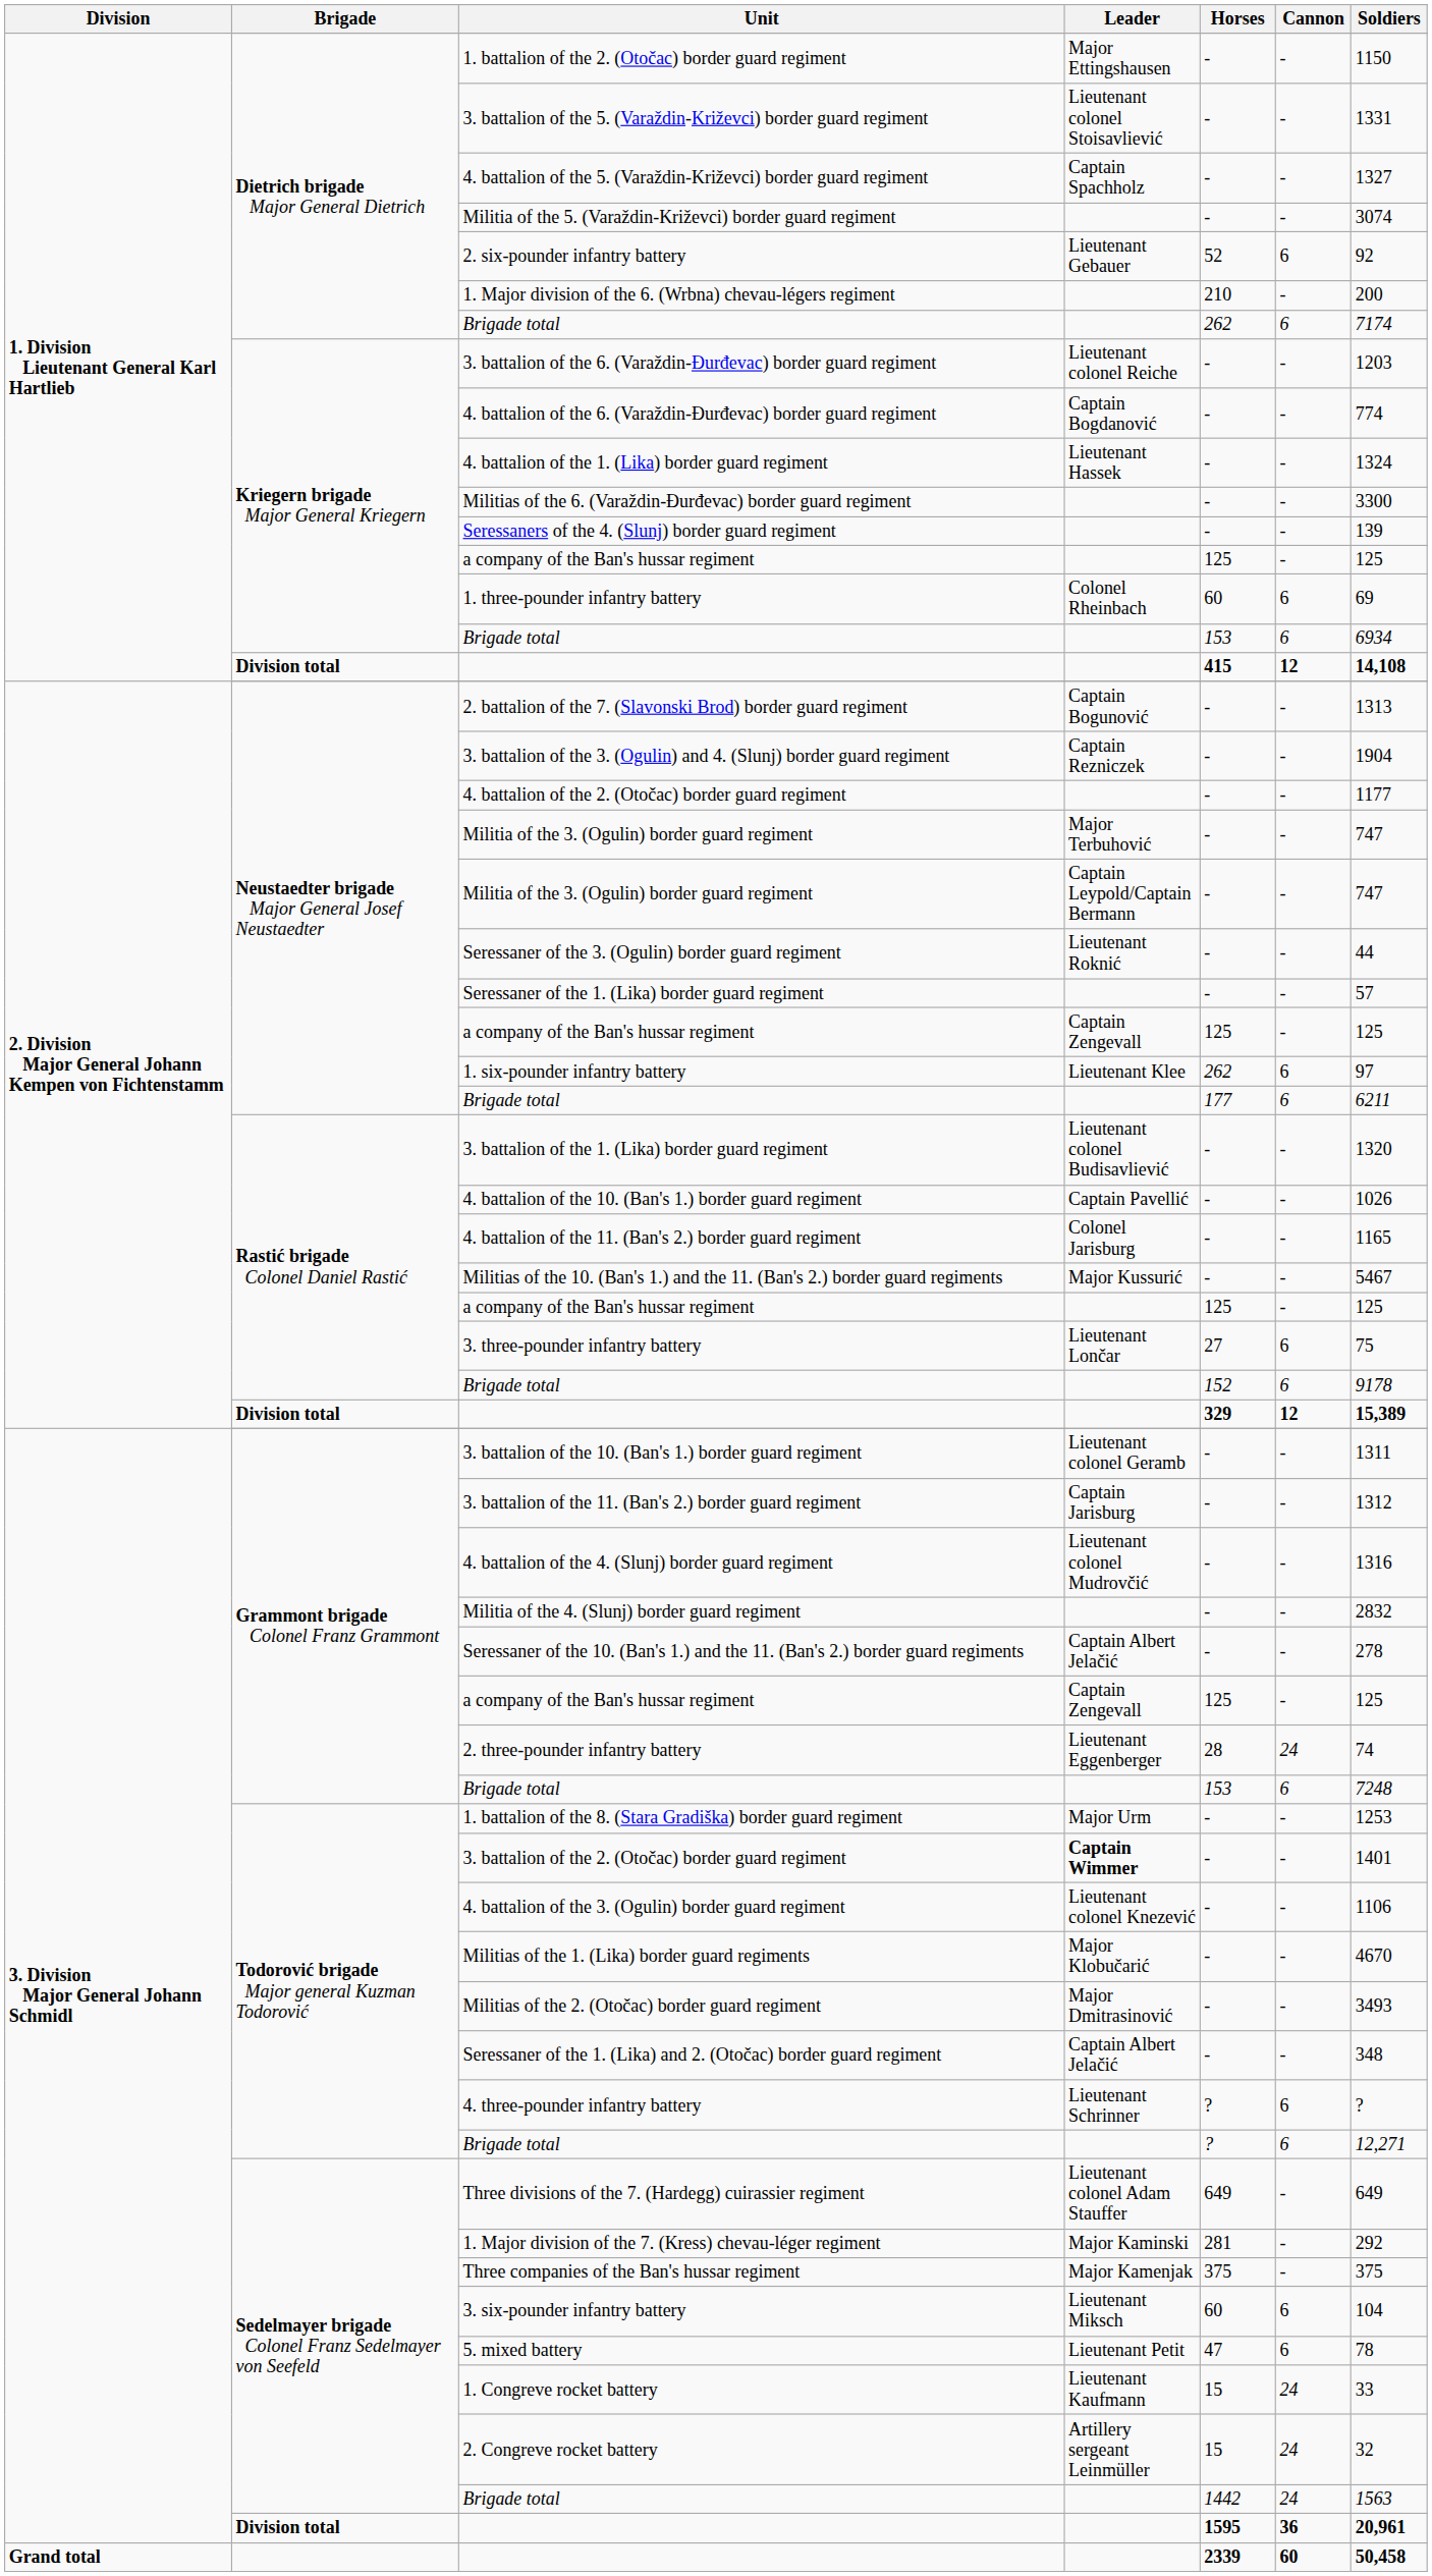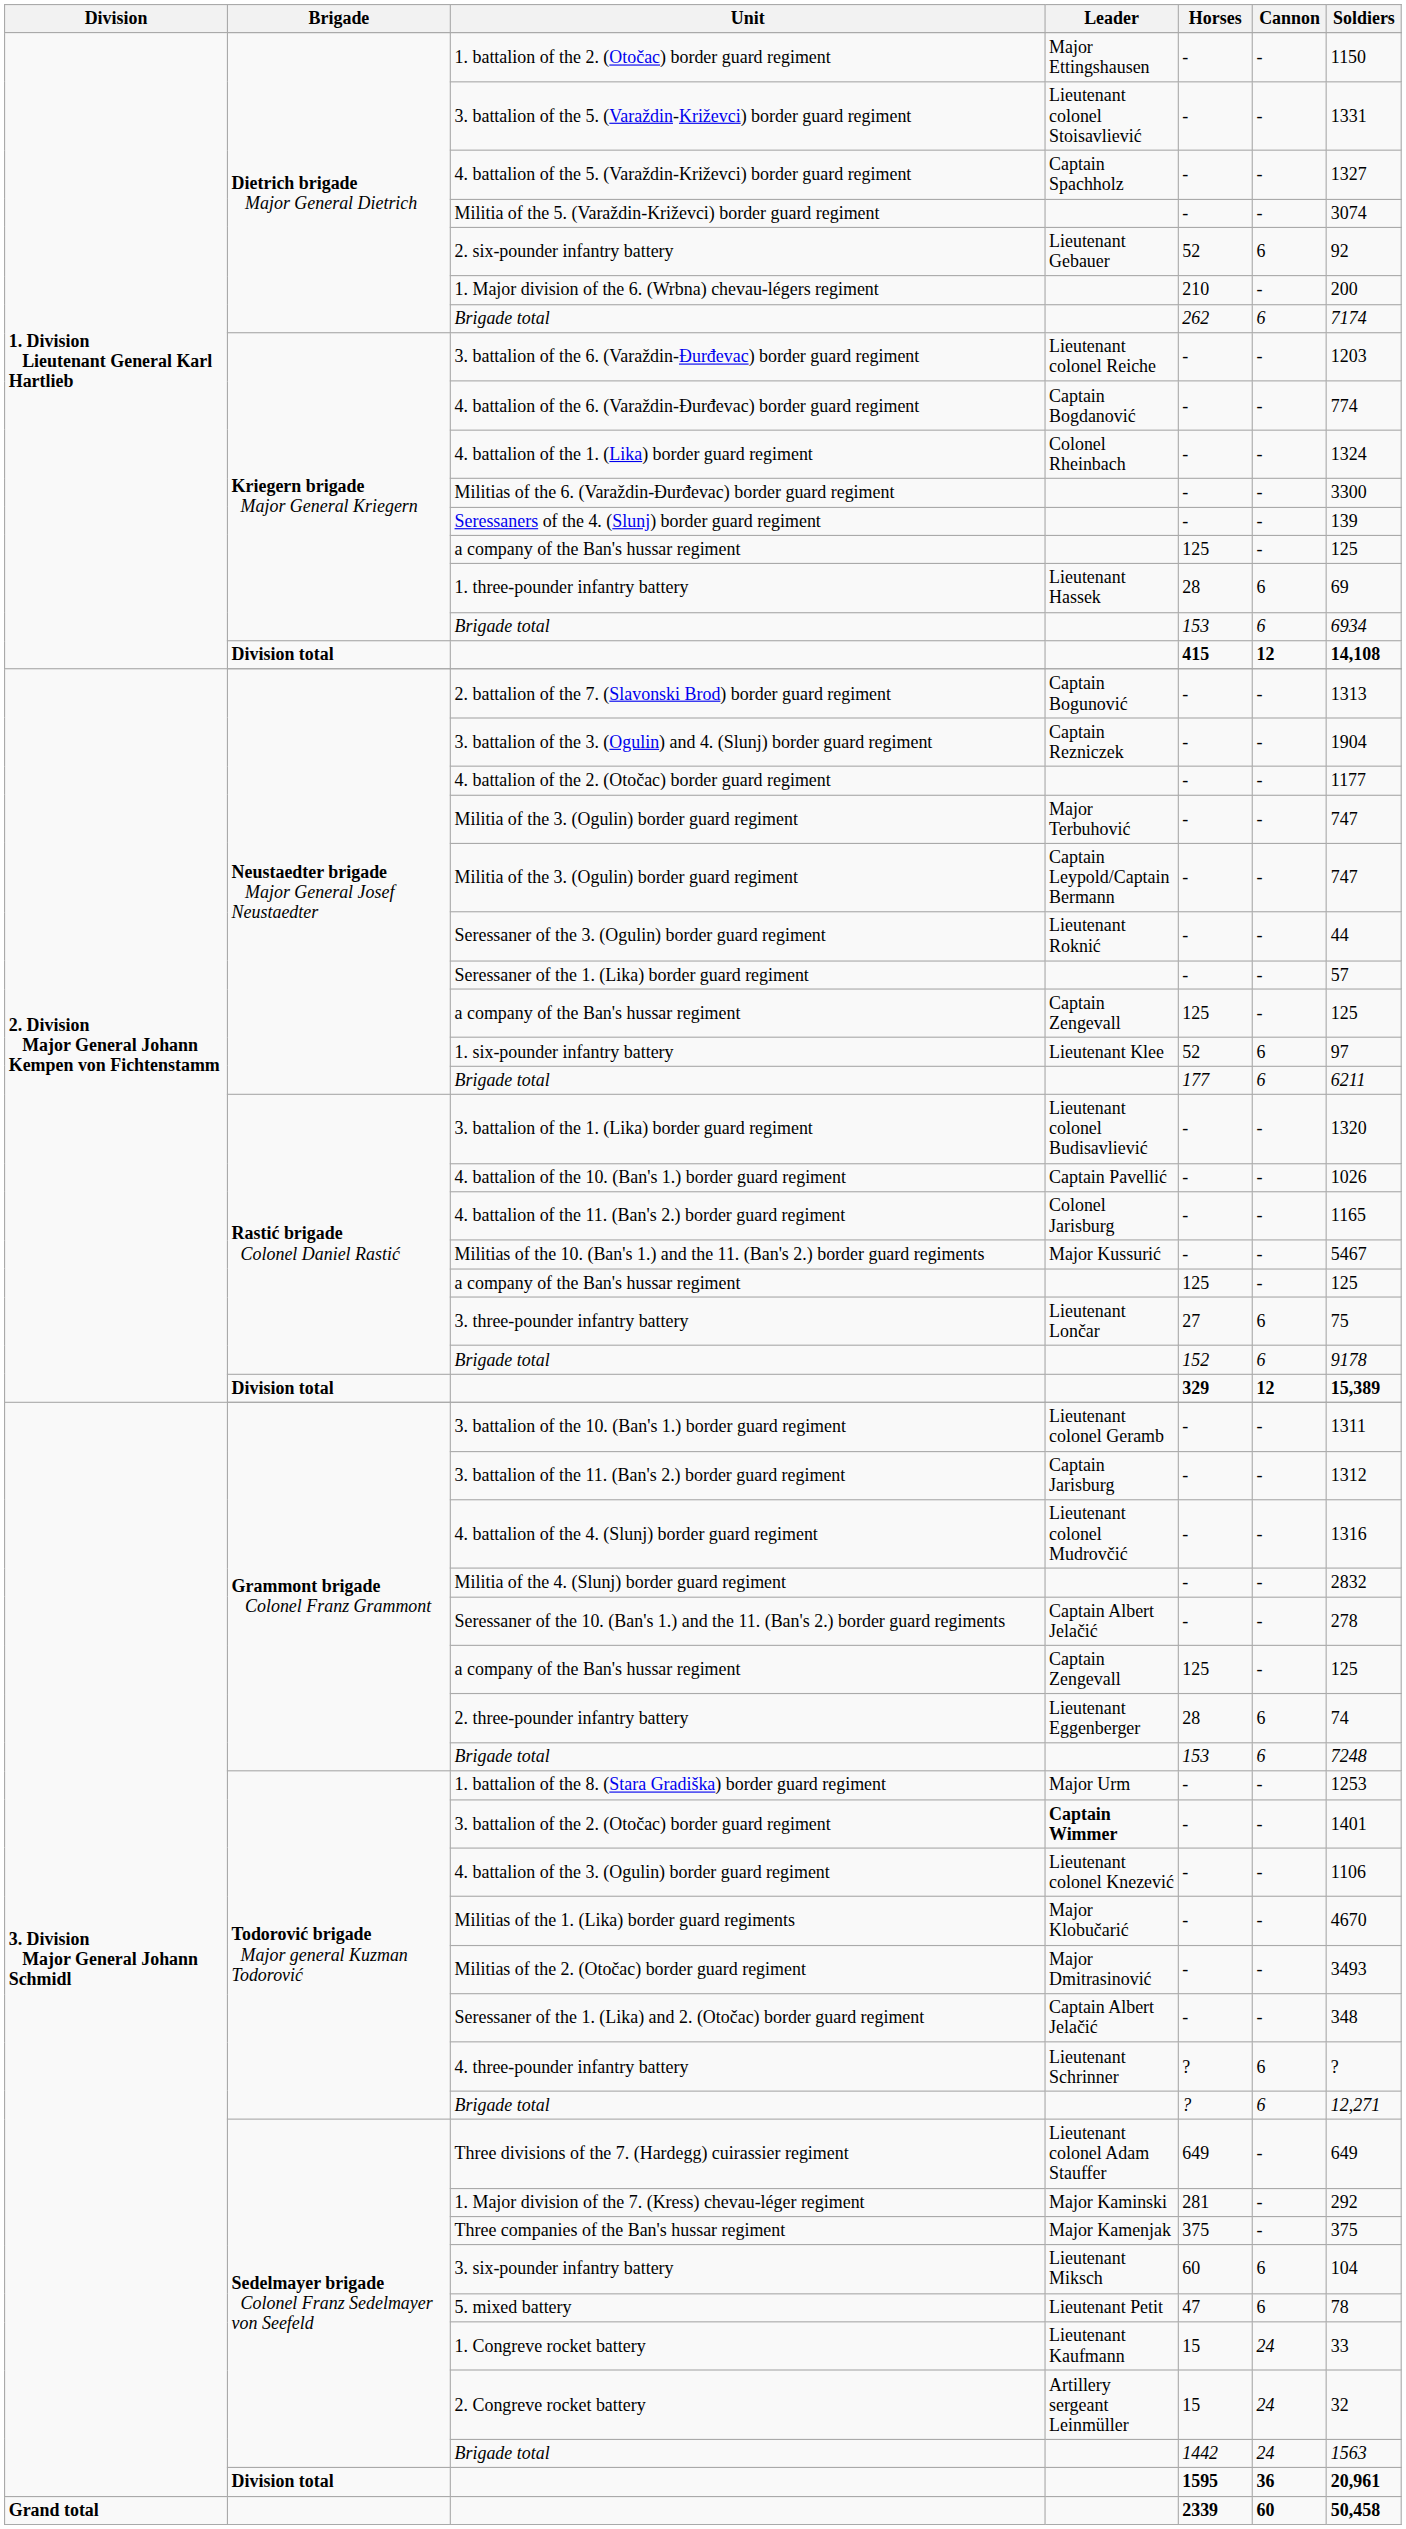4. battalion of the 1. (Lika) border guard regiment | Leader: Lieutenant Hassek -> Colonel Rheinbach
1. three-pounder infantry battery | Leader: Colonel Rheinbach -> Lieutenant Hassek
1. three-pounder infantry battery | Horses: 60 -> 28
1. six-pounder infantry battery | Horses: 262 -> 52
2. three-pounder infantry battery | Cannon: 24 -> 6
